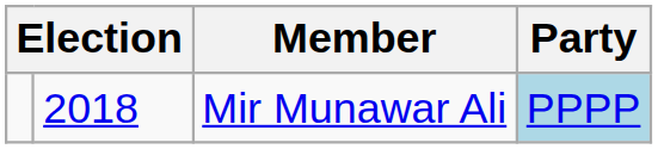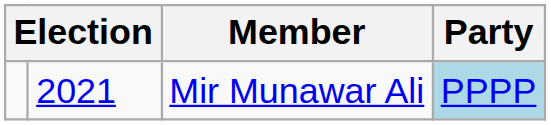Mir Munawar Ali | column 2: 2018 -> 2021
